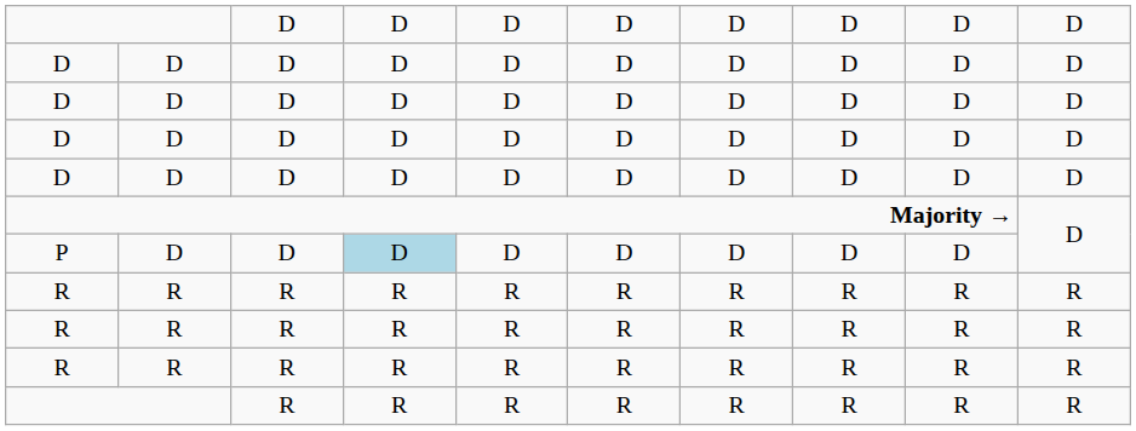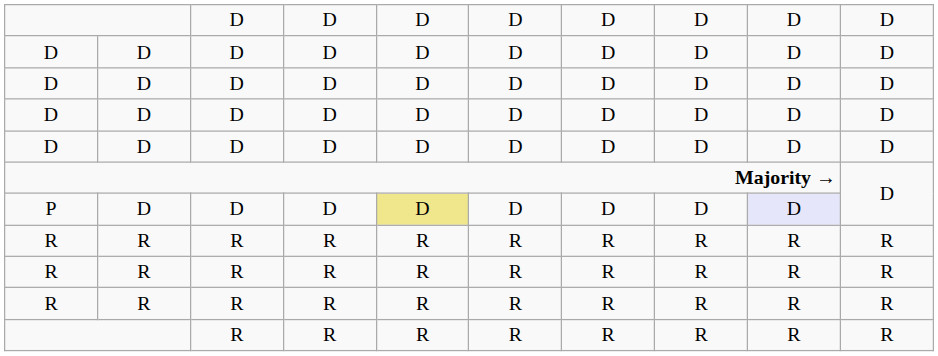P | column 4: lightblue background -> no background
P | column 5: no background -> khaki background
P | column 9: no background -> lavender background
